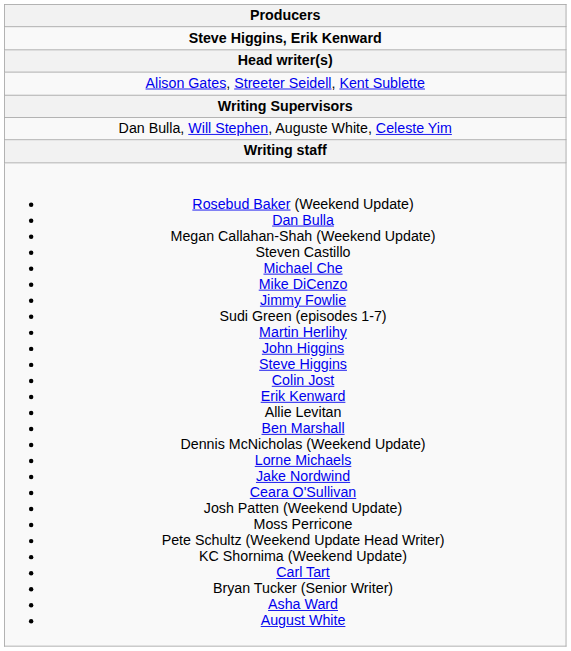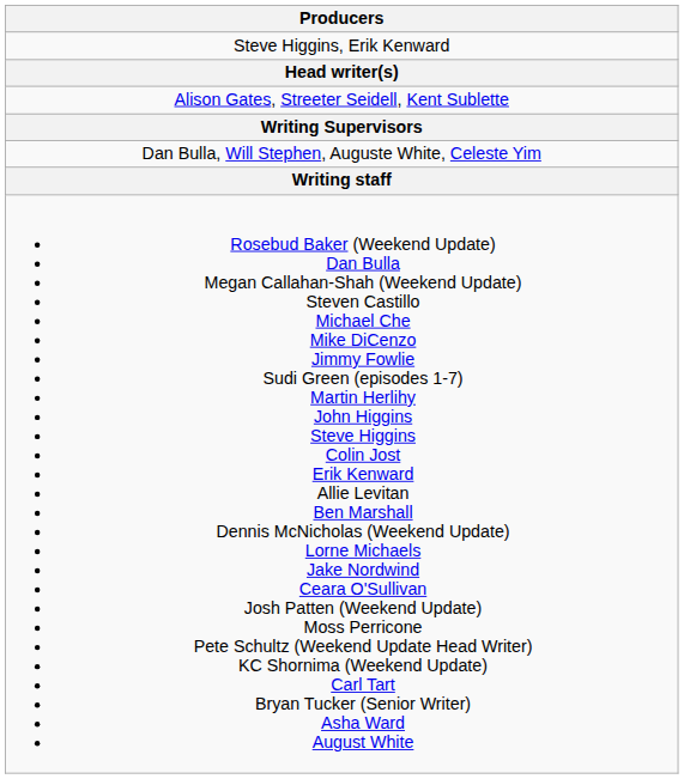row 2 | column 1: bold -> normal
